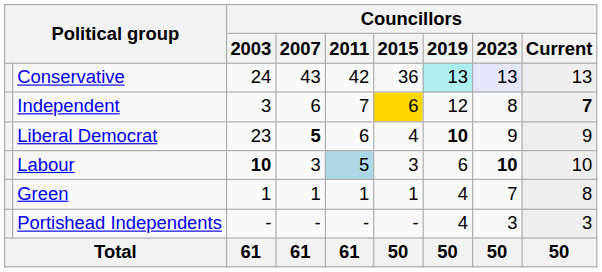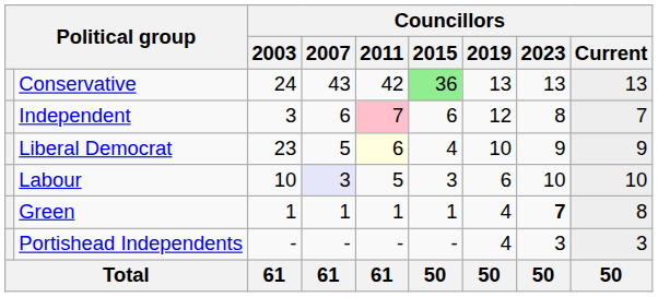Conservative | Councillors / 2015: no background -> lightgreen background
Conservative | Councillors / 2019: paleturquoise background -> no background
Conservative | Councillors / 2023: lavender background -> no background
Independent | Councillors / 2011: no background -> pink background
Independent | Councillors / 2015: gold background -> no background
Independent | Councillors / Current: bold -> normal
Liberal Democrat | Councillors / 2007: bold -> normal
Liberal Democrat | Councillors / 2011: no background -> lightyellow background
Liberal Democrat | Councillors / 2019: bold -> normal
Labour | Councillors / 2003: bold -> normal
Labour | Councillors / 2007: no background -> lavender background
Labour | Councillors / 2011: lightblue background -> no background
Labour | Councillors / 2023: bold -> normal
Green | Councillors / 2023: normal -> bold
